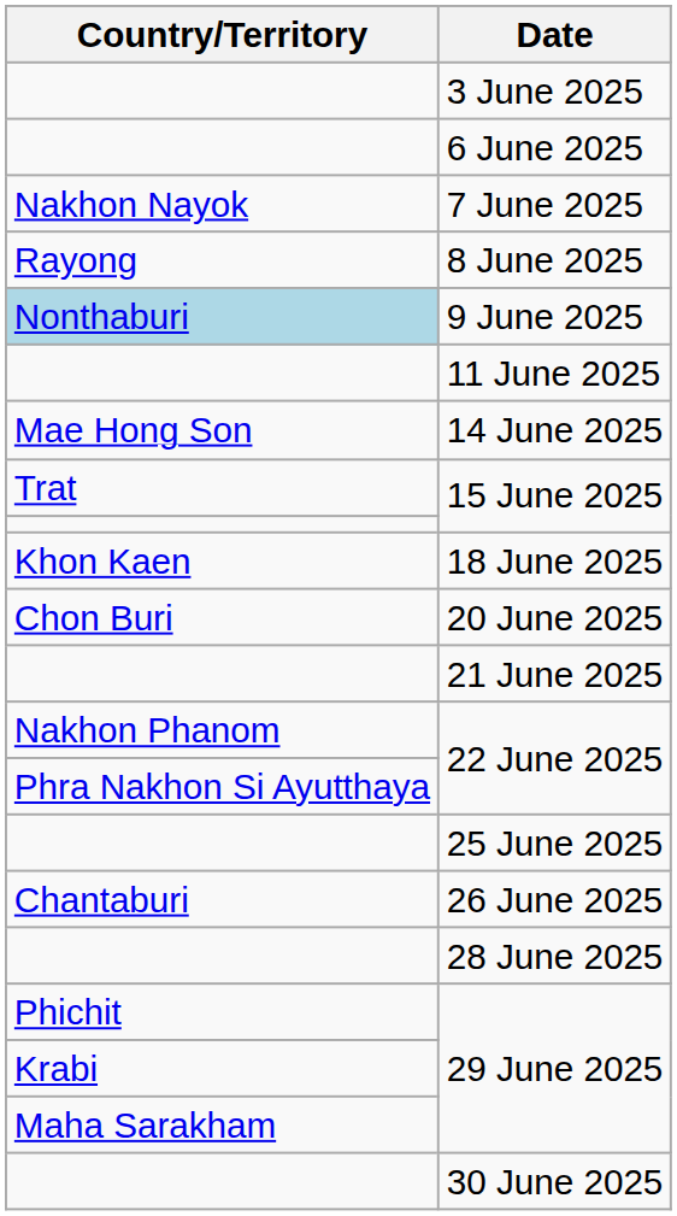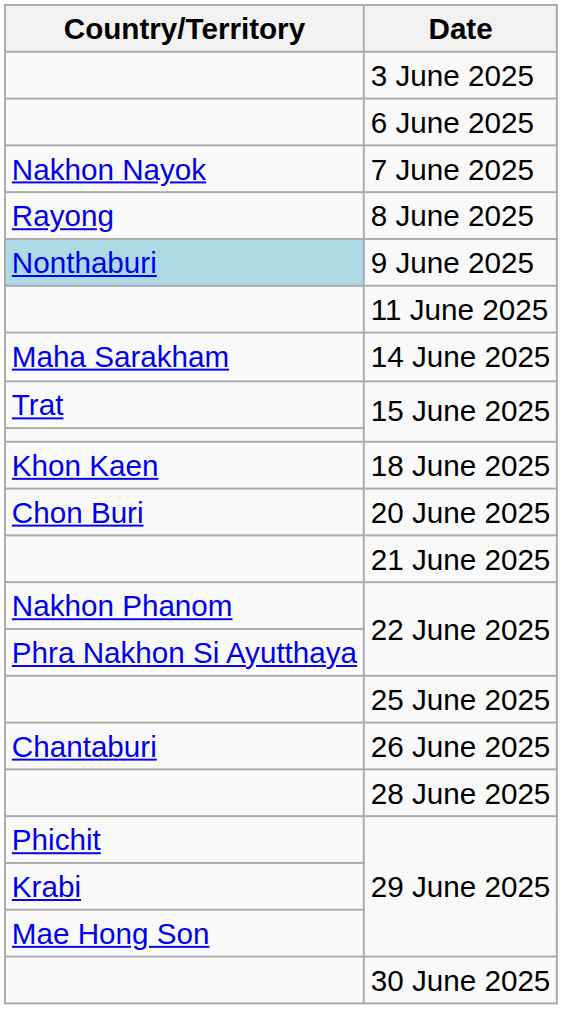row 8 | Country/Territory: Mae Hong Son -> Maha Sarakham
row 21 | Country/Territory: Maha Sarakham -> Mae Hong Son
